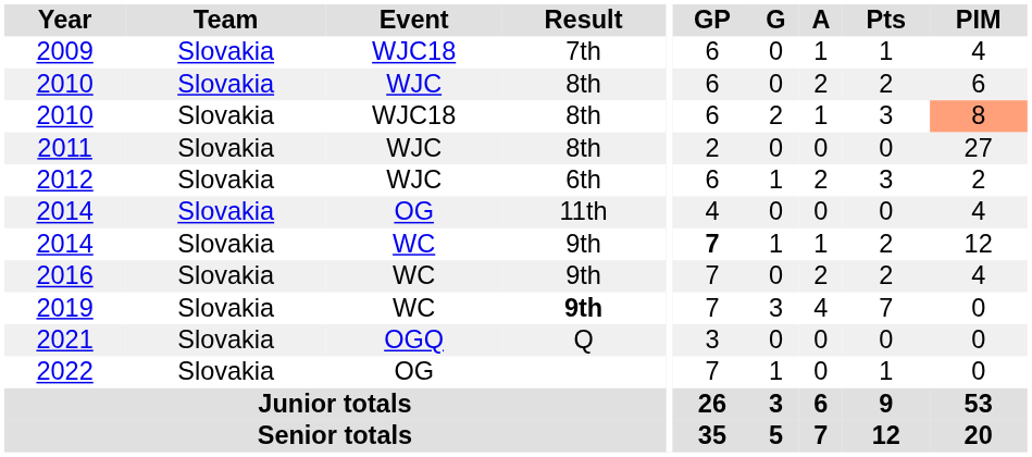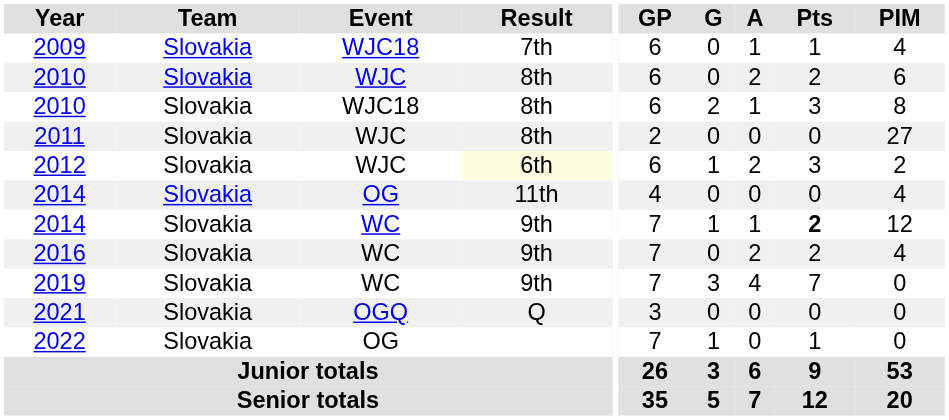2010 / WJC18 | PIM: lightsalmon background -> no background
2012 | Result: no background -> lightyellow background
2014 / WC | GP: bold -> normal
2014 / WC | Pts: normal -> bold
2019 | Result: bold -> normal
